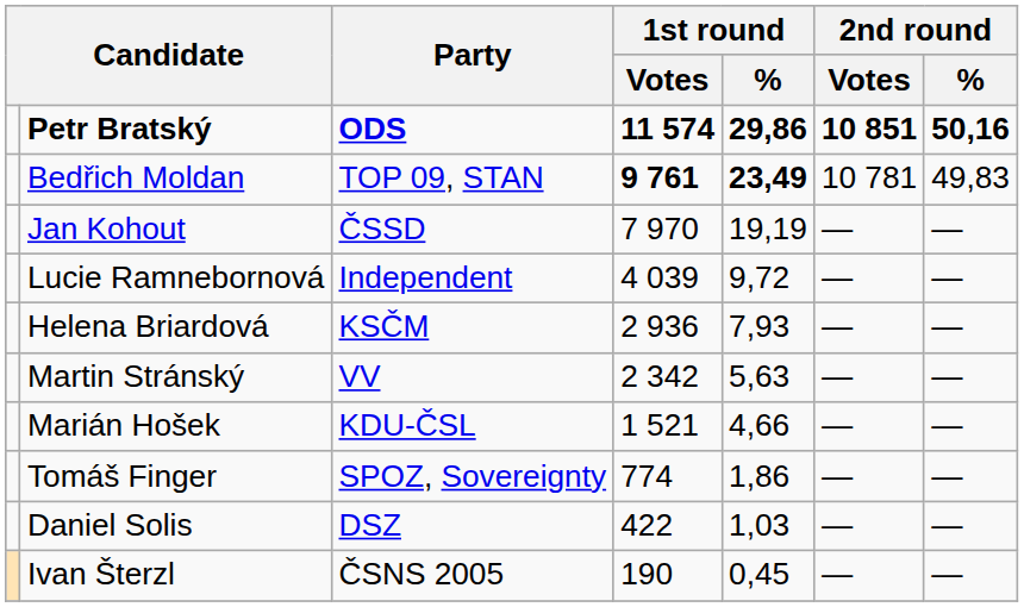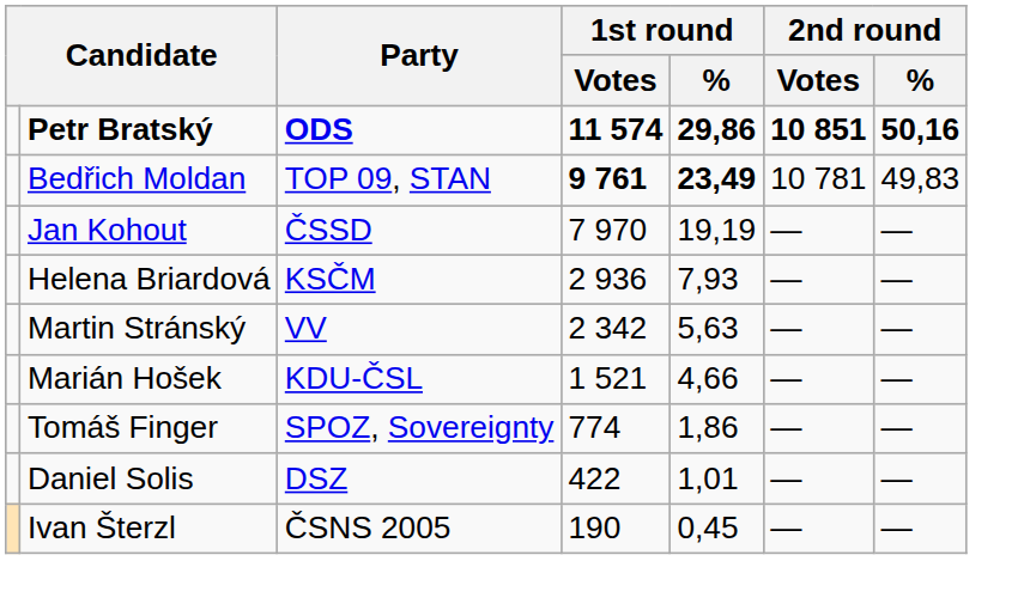- row: Lucie Ramnebornová | Independent | 4 039 | 9,72 | — | —
Daniel Solis | 1st round / %: 1,03 -> 1,01
